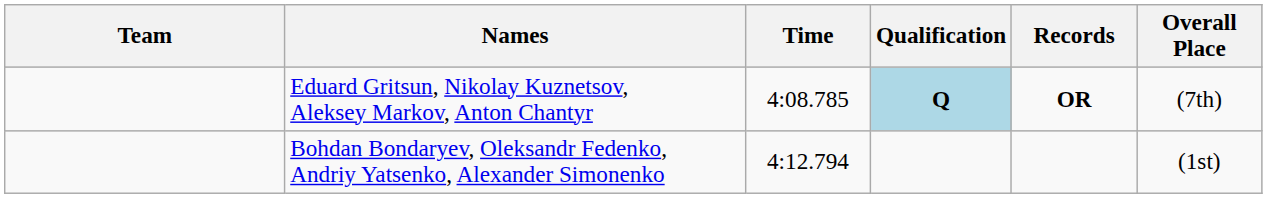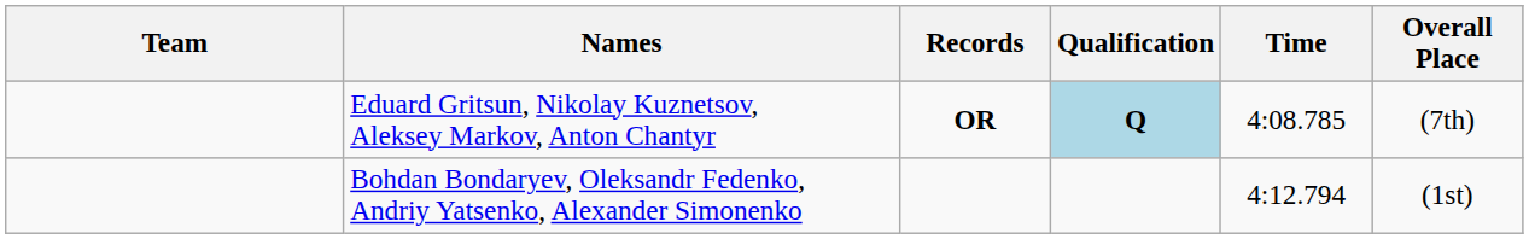columns swapped: Time <-> Records
